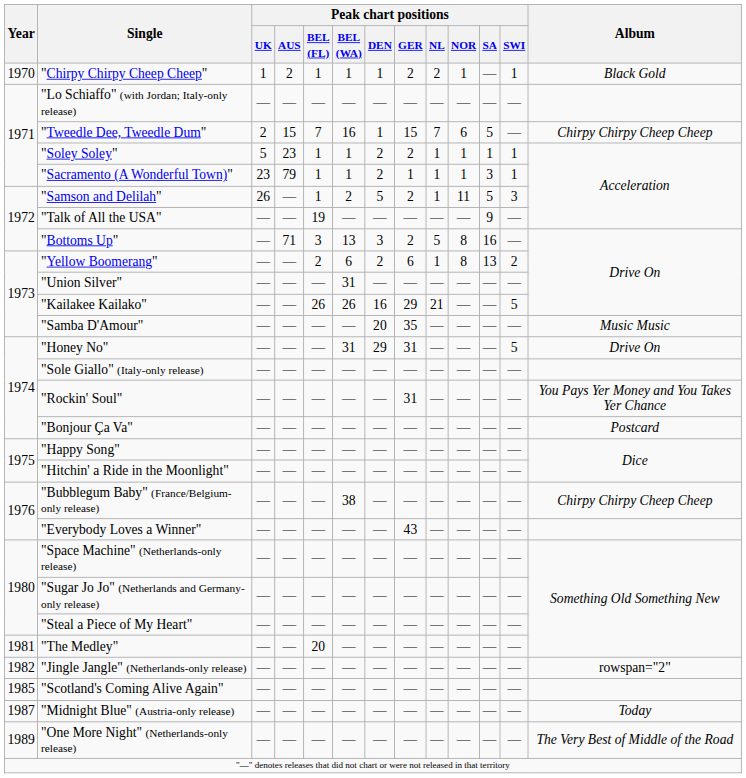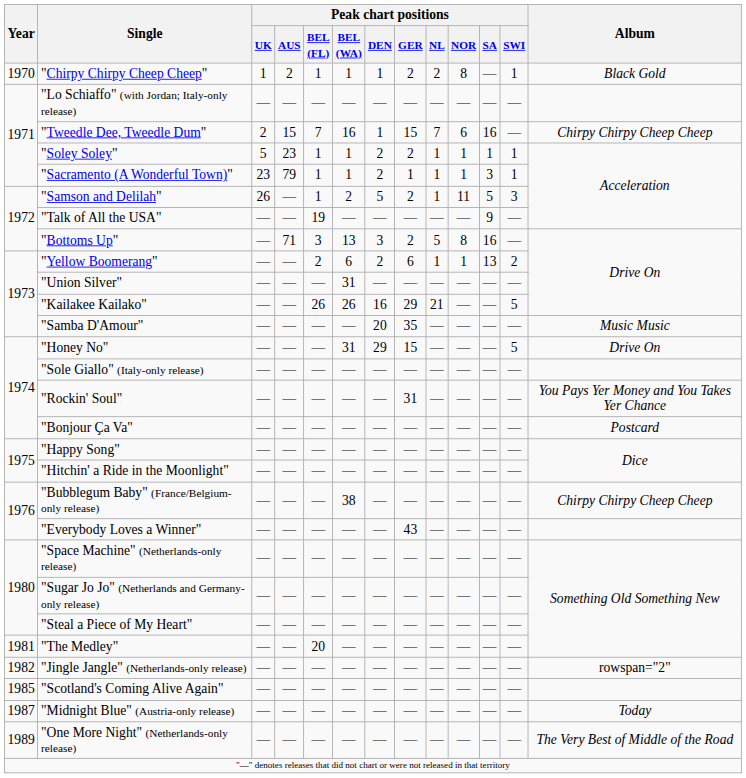"Chirpy Chirpy Cheep Cheep" | Peak chart positions / NOR: 1 -> 8
"Tweedle Dee, Tweedle Dum" | Peak chart positions / SA: 5 -> 16
"Yellow Boomerang" | Peak chart positions / NOR: 8 -> 1
"Honey No" | Peak chart positions / GER: 31 -> 15
